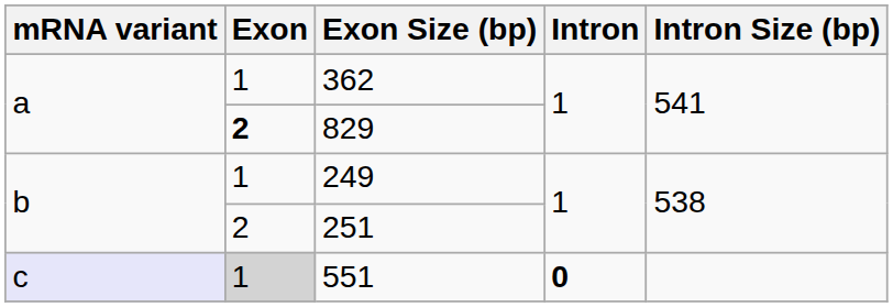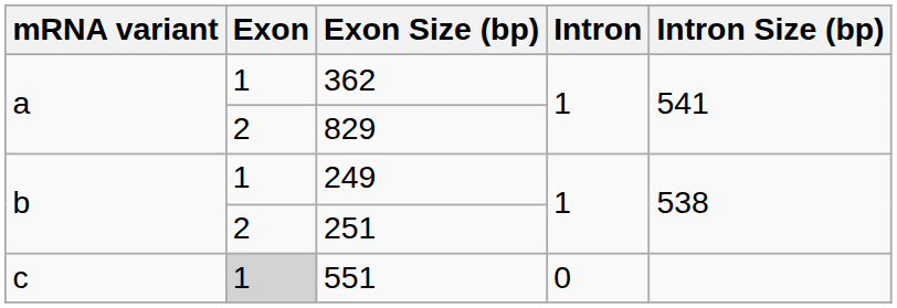829 | Exon: bold -> normal
551 | mRNA variant: lavender background -> no background
551 | Intron: bold -> normal
